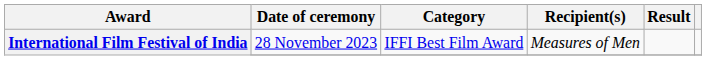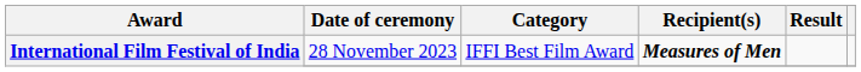International Film Festival of India / 28 November 2023 | Recipient(s): normal -> bold
